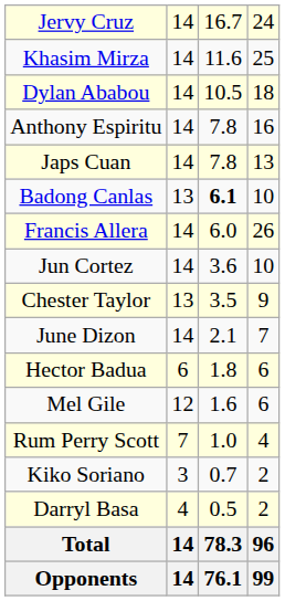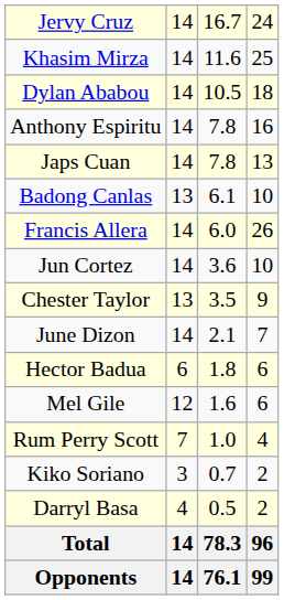Badong Canlas | column 3: bold -> normal
